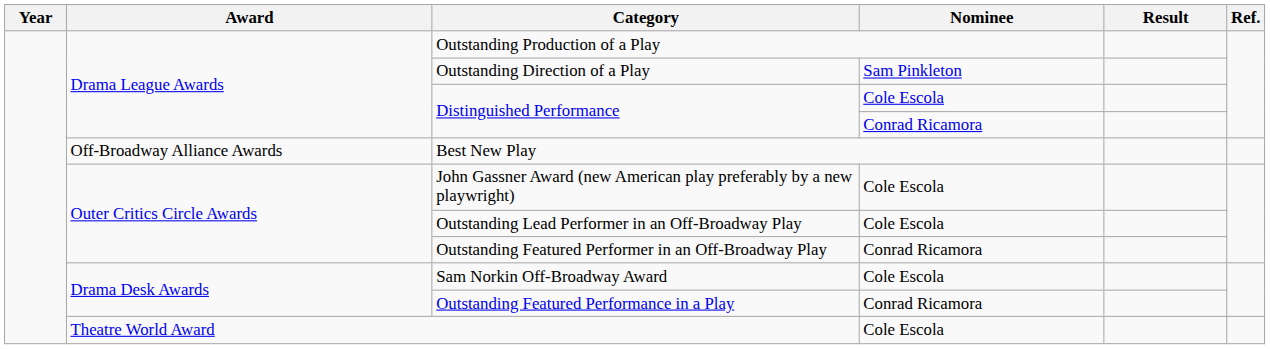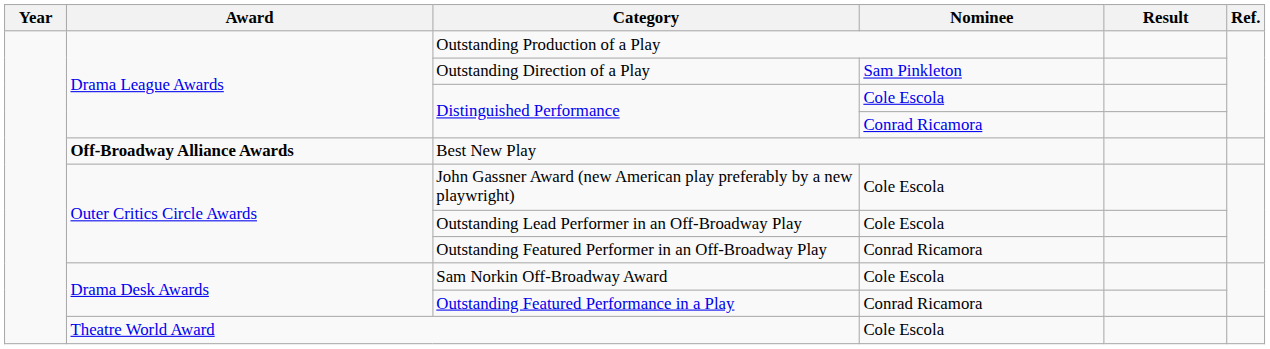Best New Play | Award: normal -> bold
